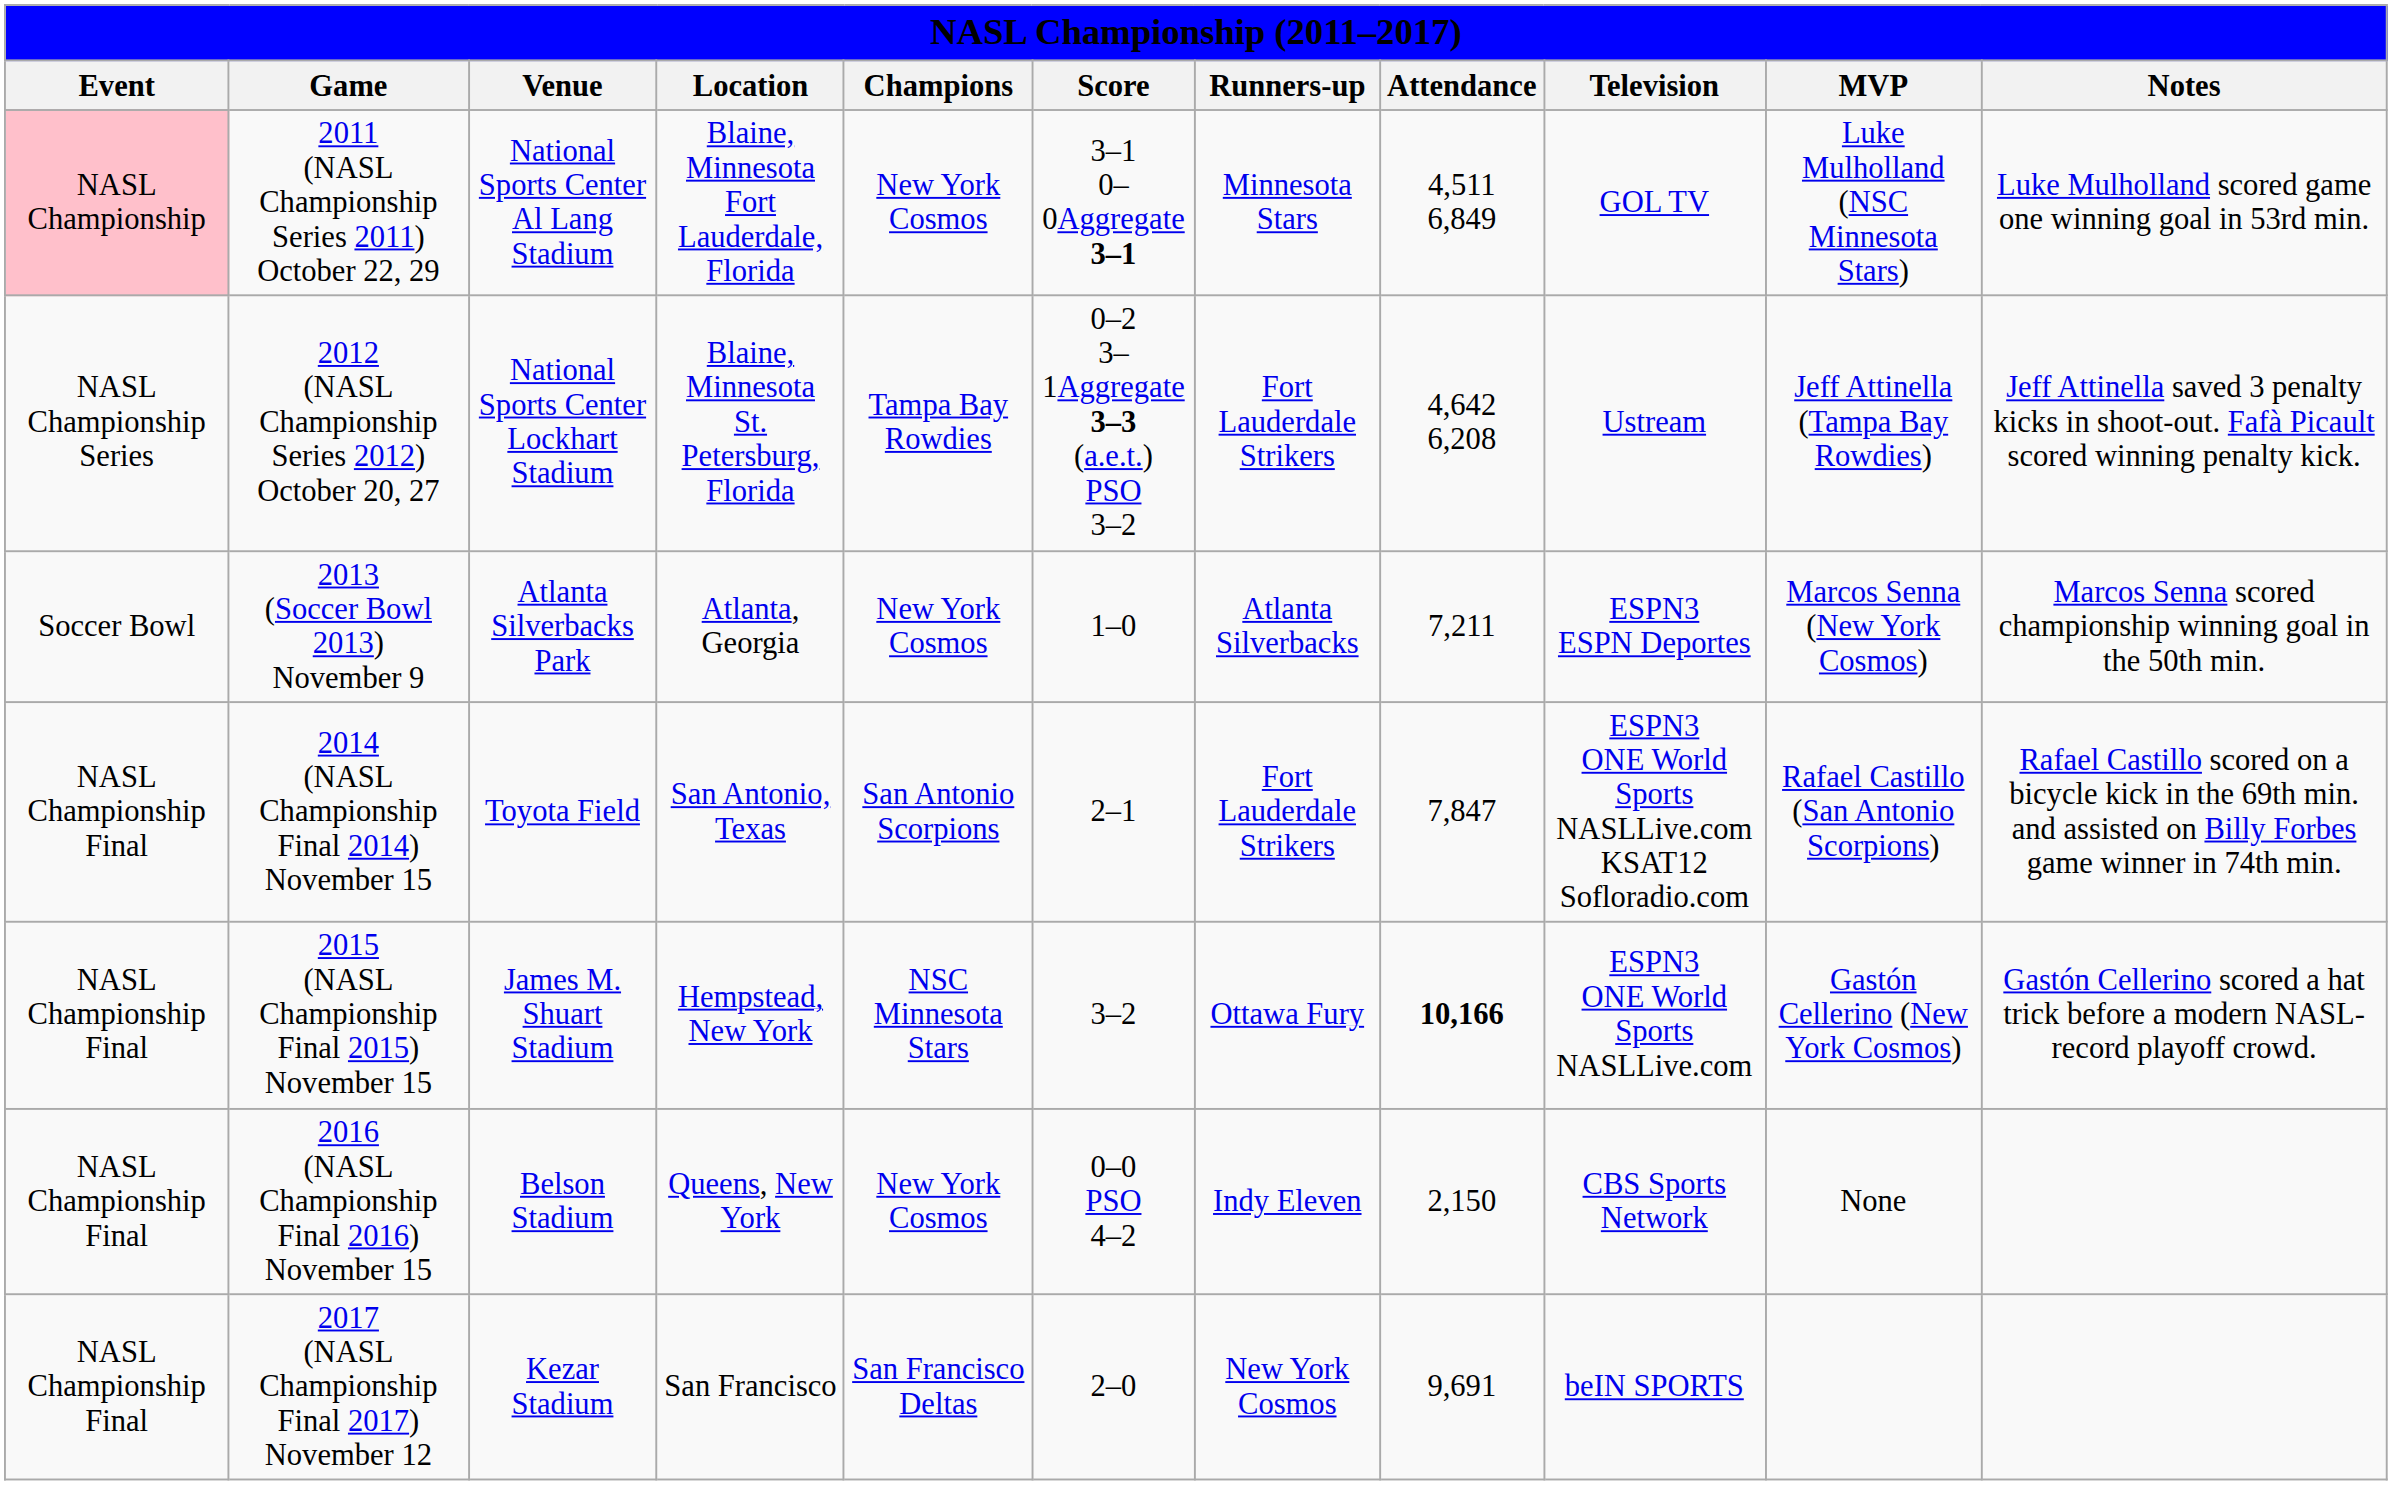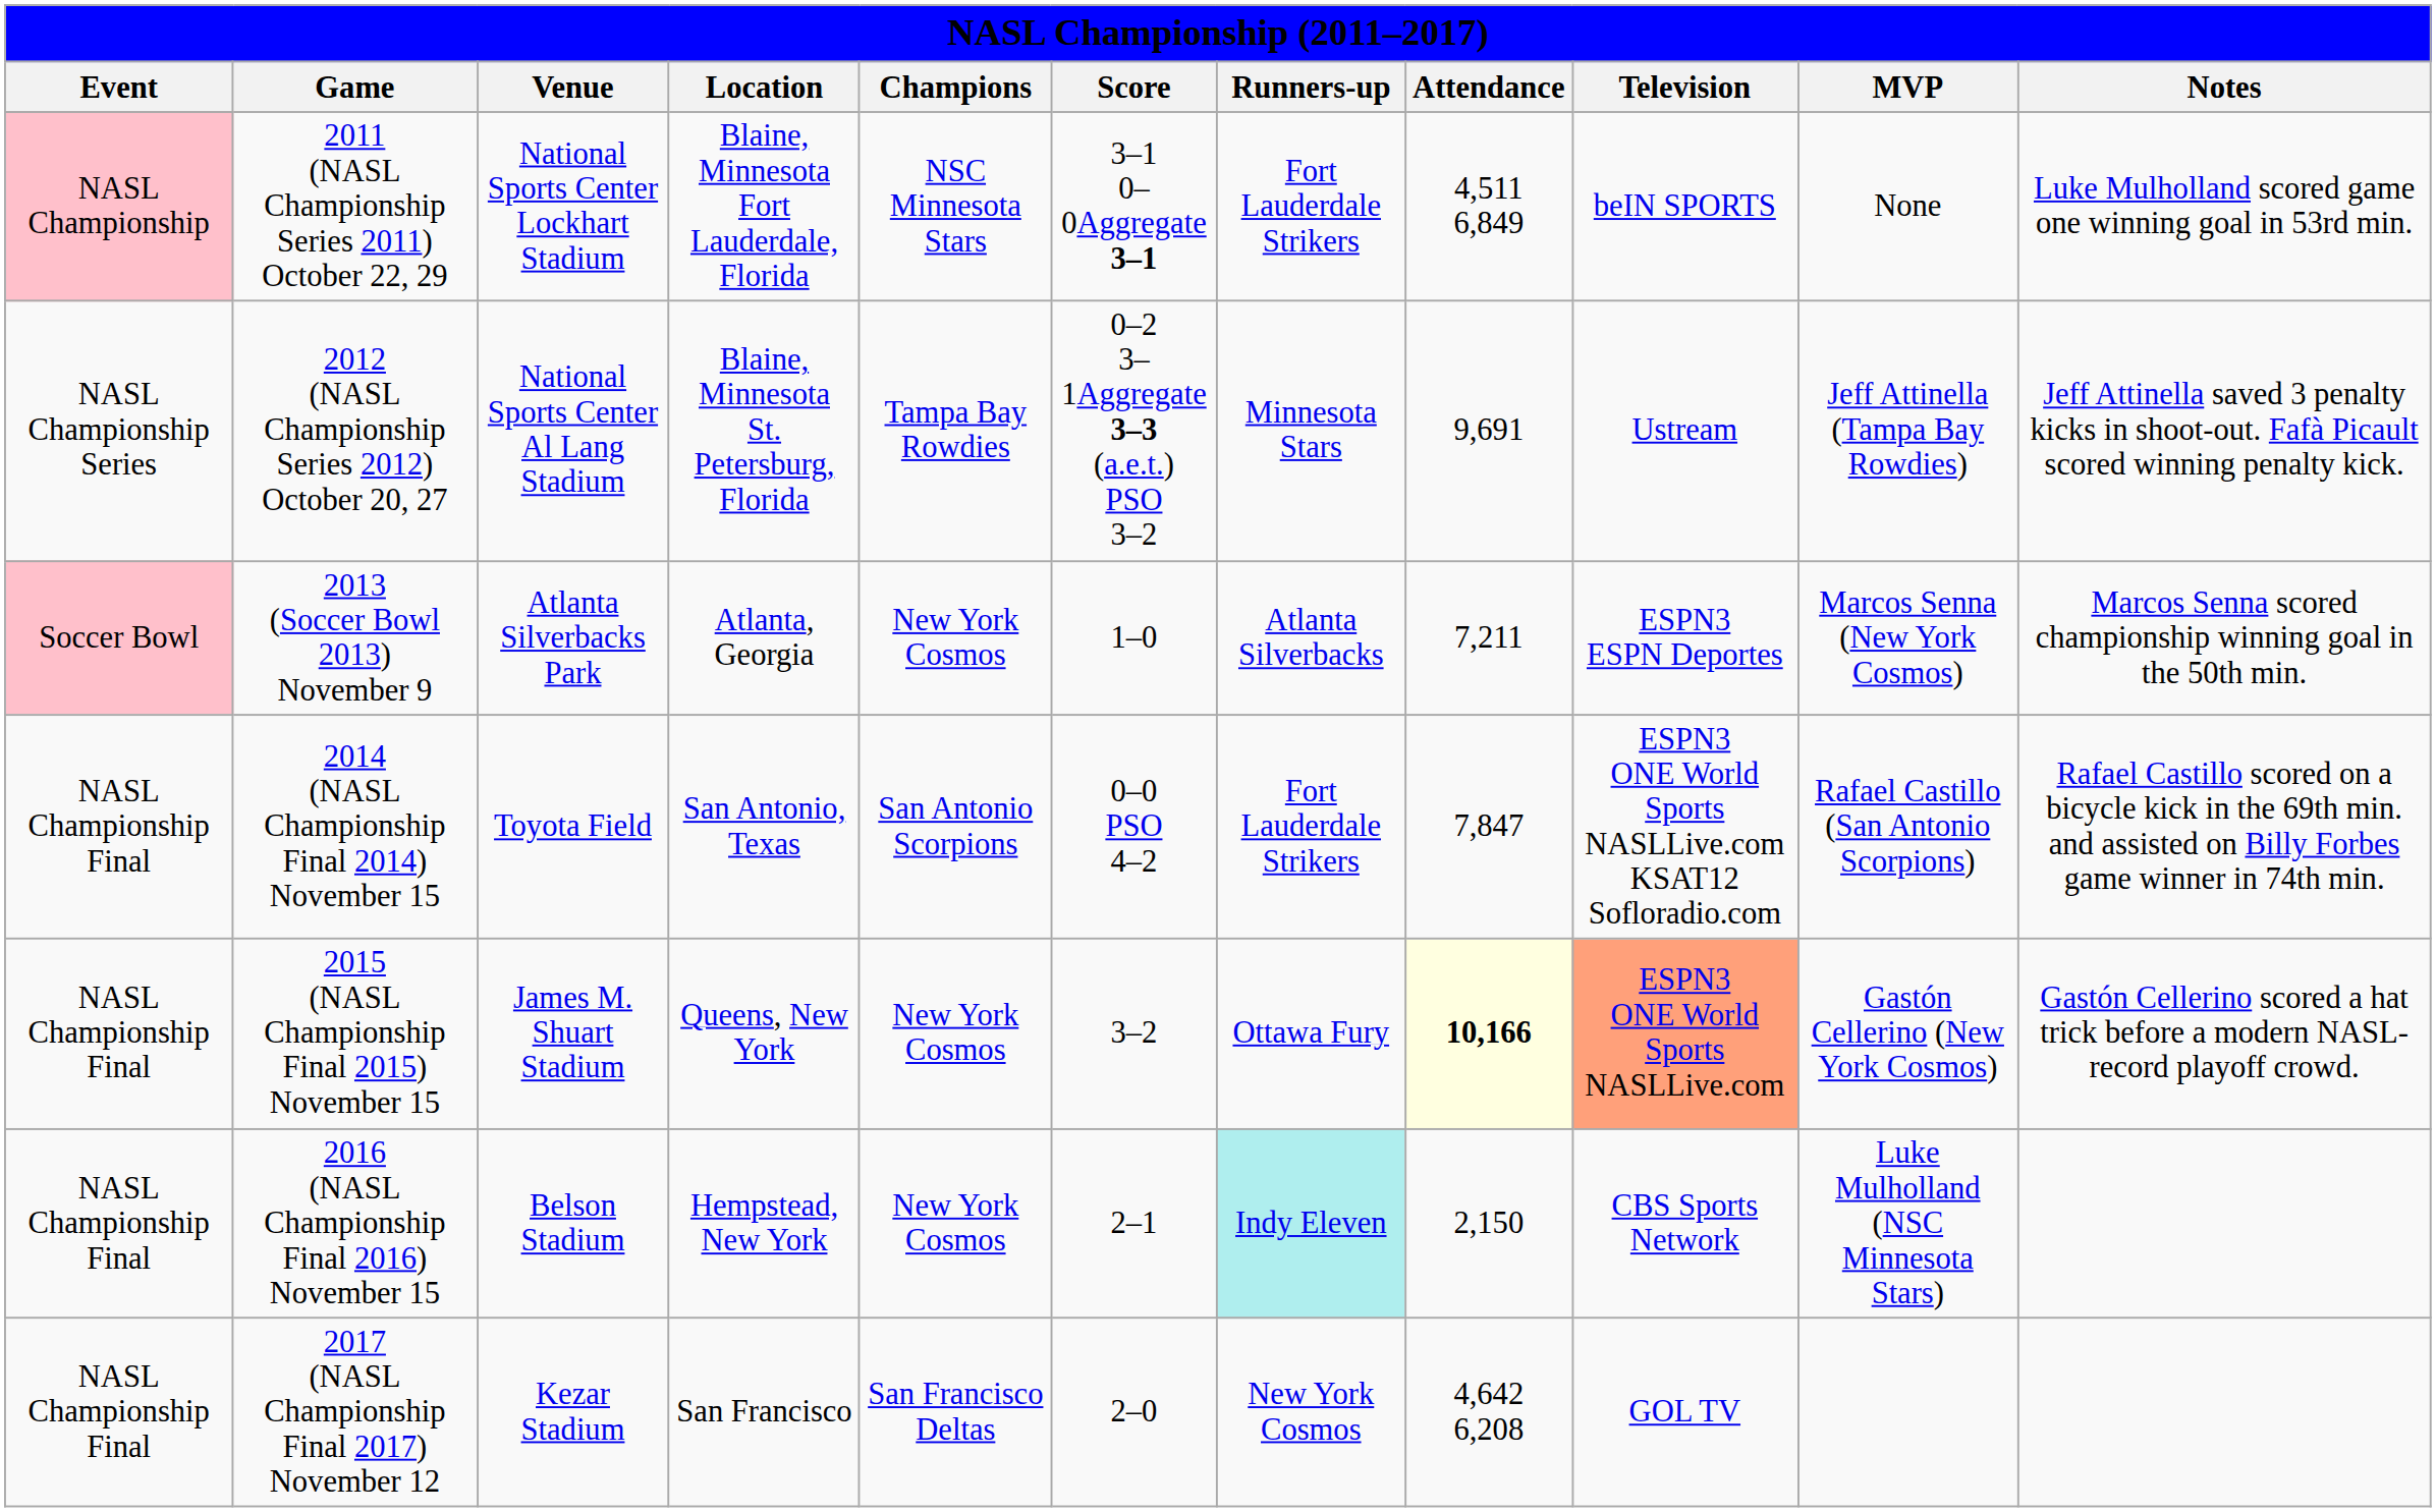2011 (NASL Championship Series 2011) October 22, 29 | Venue: National Sports Center Al Lang Stadium -> National Sports Center Lockhart Stadium
2011 (NASL Championship Series 2011) October 22, 29 | Champions: New York Cosmos -> NSC Minnesota Stars
2011 (NASL Championship Series 2011) October 22, 29 | Runners-up: Minnesota Stars -> Fort Lauderdale Strikers
2011 (NASL Championship Series 2011) October 22, 29 | Television: GOL TV -> beIN SPORTS
2011 (NASL Championship Series 2011) October 22, 29 | MVP: Luke Mulholland (NSC Minnesota Stars) -> None
2012 (NASL Championship Series 2012) October 20, 27 | Venue: National Sports Center Lockhart Stadium -> National Sports Center Al Lang Stadium
2012 (NASL Championship Series 2012) October 20, 27 | Runners-up: Fort Lauderdale Strikers -> Minnesota Stars
2012 (NASL Championship Series 2012) October 20, 27 | Attendance: 4,642 6,208 -> 9,691
2013 (Soccer Bowl 2013) November 9 | Event: no background -> pink background
2014 (NASL Championship Final 2014) November 15 | Score: 2–1 -> 0–0 PSO 4–2
2015 (NASL Championship Final 2015) November 15 | Location: Hempstead, New York -> Queens, New York
2015 (NASL Championship Final 2015) November 15 | Champions: NSC Minnesota Stars -> New York Cosmos
2015 (NASL Championship Final 2015) November 15 | Attendance: no background -> lightyellow background
2015 (NASL Championship Final 2015) November 15 | Television: no background -> lightsalmon background
2016 (NASL Championship Final 2016) November 15 | Location: Queens, New York -> Hempstead, New York
2016 (NASL Championship Final 2016) November 15 | Score: 0–0 PSO 4–2 -> 2–1
2016 (NASL Championship Final 2016) November 15 | Runners-up: no background -> paleturquoise background
2016 (NASL Championship Final 2016) November 15 | MVP: None -> Luke Mulholland (NSC Minnesota Stars)
2017 (NASL Championship Final 2017) November 12 | Attendance: 9,691 -> 4,642 6,208
2017 (NASL Championship Final 2017) November 12 | Television: beIN SPORTS -> GOL TV
